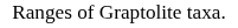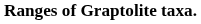Ranges of Graptolite taxa. | column 1: normal -> bold
